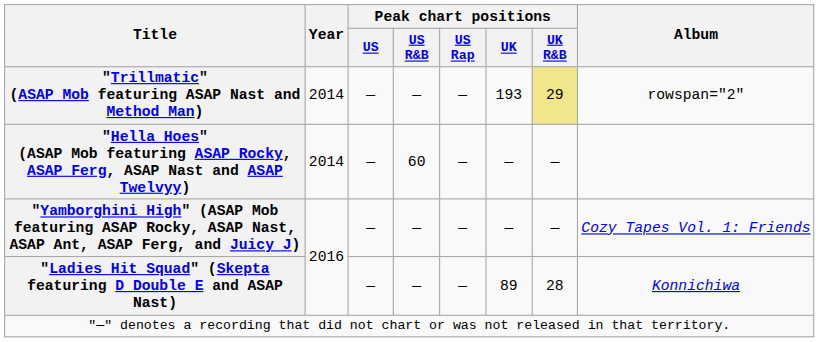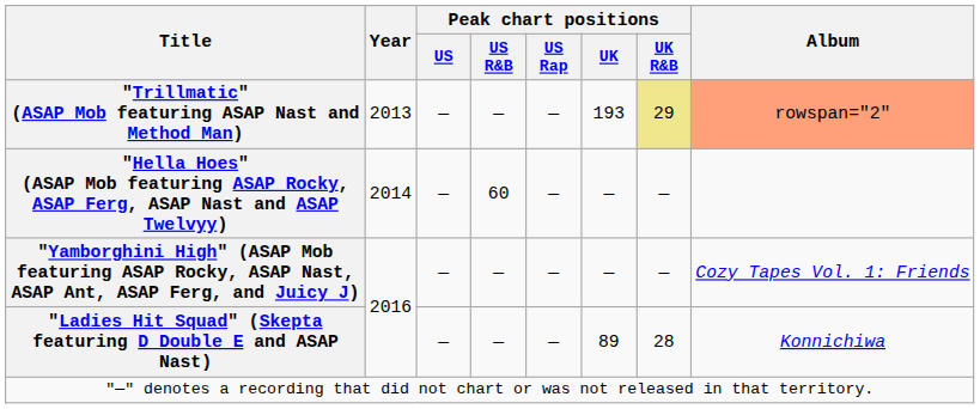"Trillmatic" (ASAP Mob featuring ASAP Nast and Method Man) | Year: 2014 -> 2013
"Trillmatic" (ASAP Mob featuring ASAP Nast and Method Man) | Album: no background -> lightsalmon background
